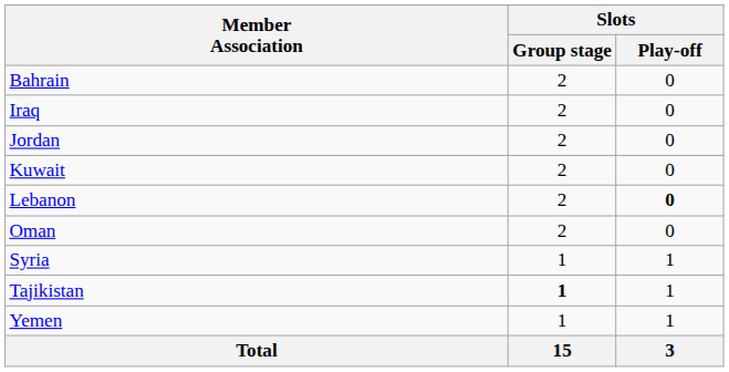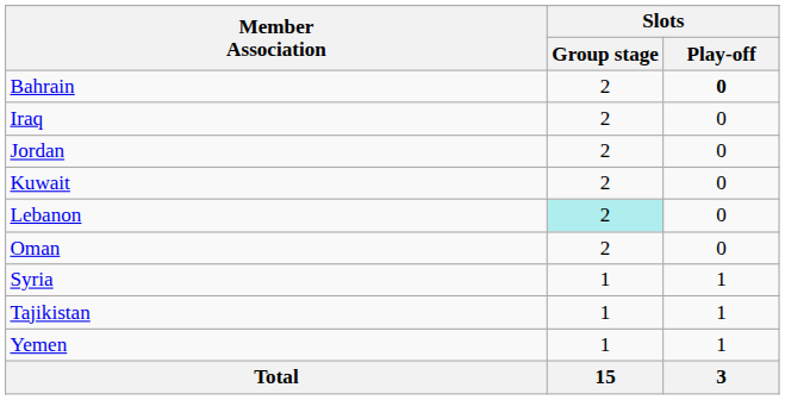Bahrain | Slots / Play-off: normal -> bold
Lebanon | Slots / Group stage: no background -> paleturquoise background
Lebanon | Slots / Play-off: bold -> normal
Tajikistan | Slots / Group stage: bold -> normal
